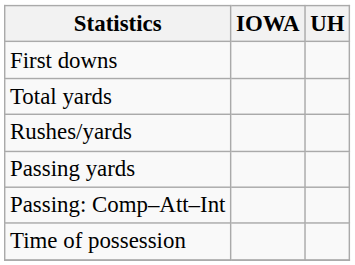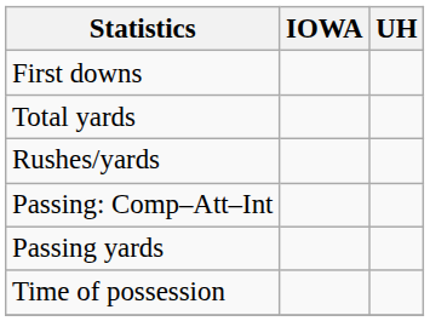rows swapped: Passing yards <-> Passing: Comp–Att–Int
